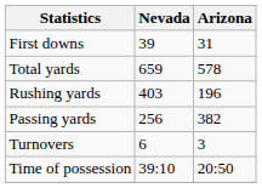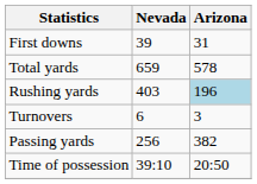Rushing yards | Arizona: no background -> lightblue background
rows swapped: Passing yards <-> Turnovers
